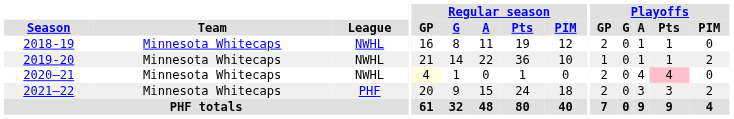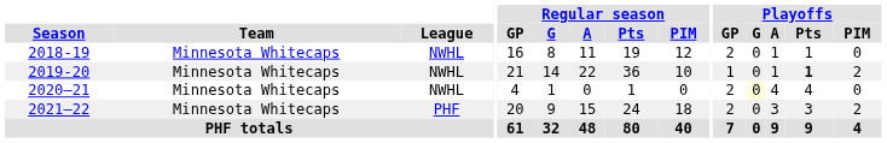2019-20 | Playoffs / Pts: normal -> bold
2020–21 | Regular season / GP: lightyellow background -> no background
2020–21 | Playoffs / G: no background -> lightyellow background
2020–21 | Playoffs / Pts: pink background -> no background
